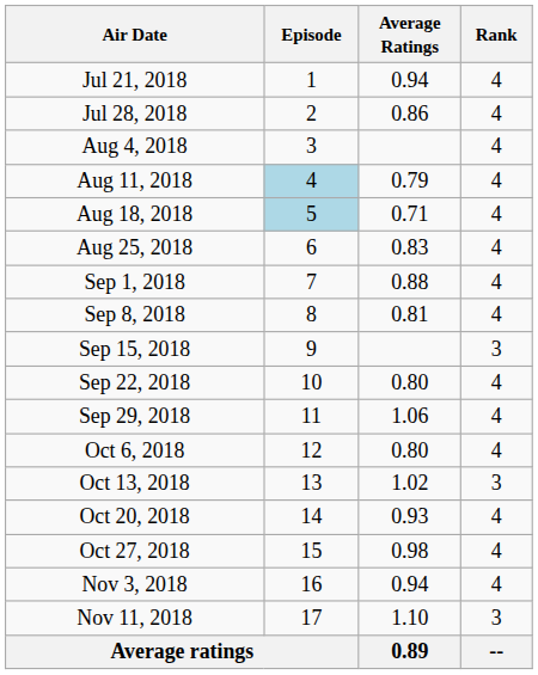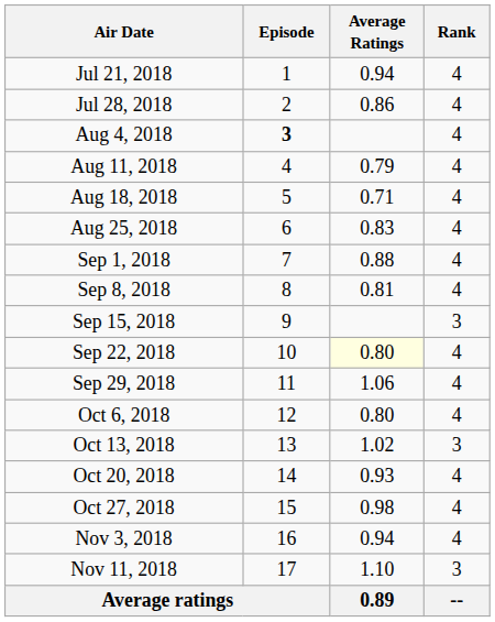Aug 4, 2018 | Episode: normal -> bold
Aug 11, 2018 | Episode: lightblue background -> no background
Aug 18, 2018 | Episode: lightblue background -> no background
Sep 22, 2018 | Average Ratings: no background -> lightyellow background
